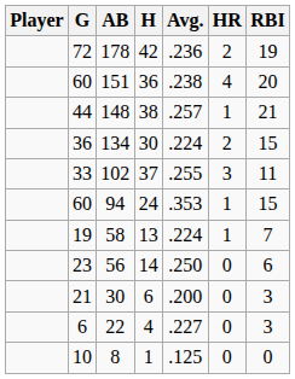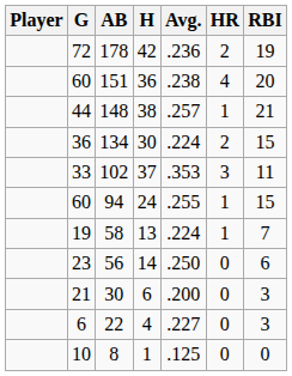102 | Avg.: .255 -> .353
94 | Avg.: .353 -> .255
